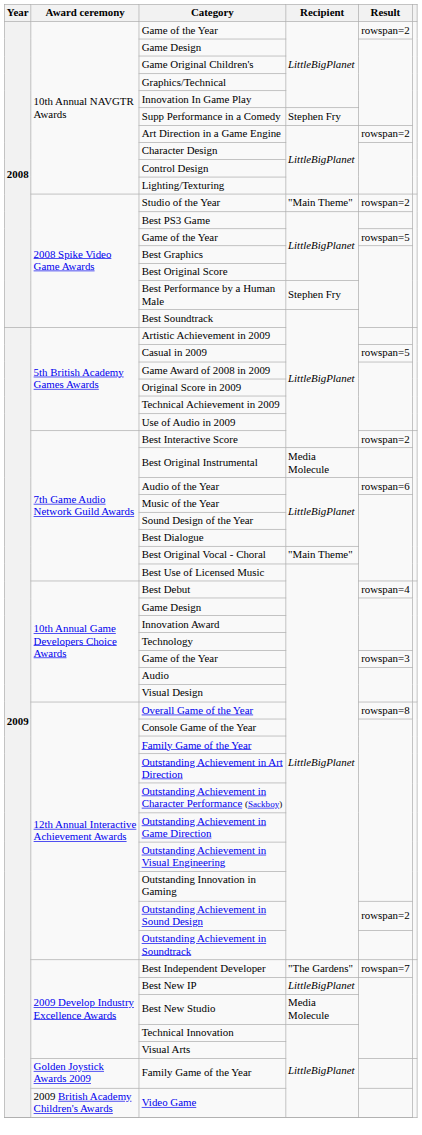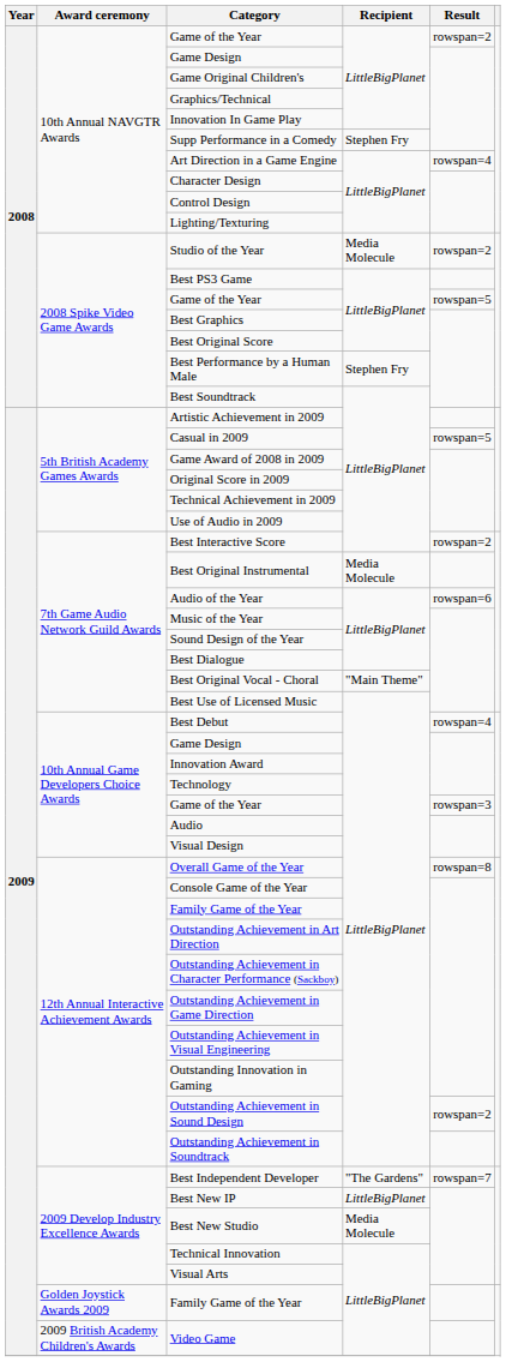Art Direction in a Game Engine | Result: rowspan=2 -> rowspan=4
Studio of the Year | Recipient: "Main Theme" -> Media Molecule
